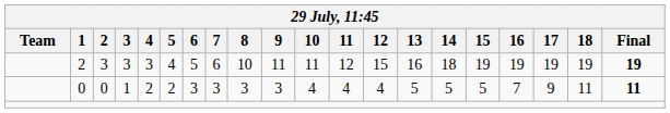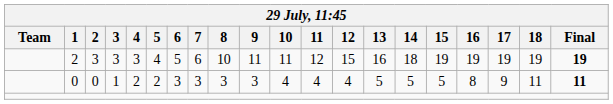row 4 | 16: 7 -> 8
